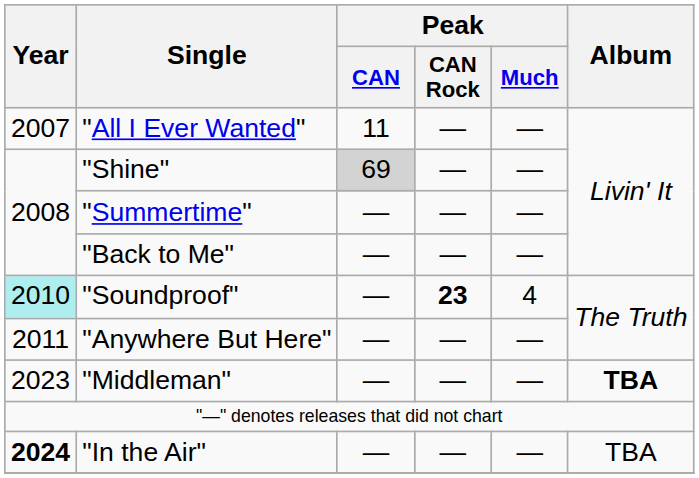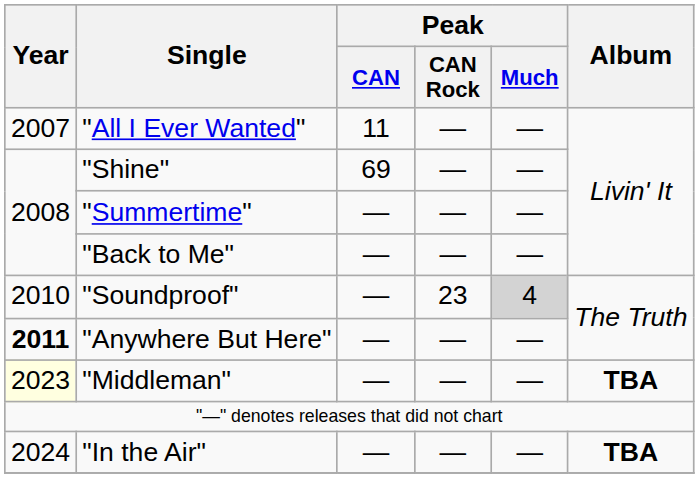"Shine" | Peak / CAN: lightgrey background -> no background
"Soundproof" | Year: paleturquoise background -> no background
"Soundproof" | Peak / CAN Rock: bold -> normal
"Soundproof" | Peak / Much: no background -> lightgrey background
"Anywhere But Here" | Year: normal -> bold
"Middleman" | Year: no background -> lightyellow background
"In the Air" | Year: bold -> normal
"In the Air" | Album: normal -> bold
